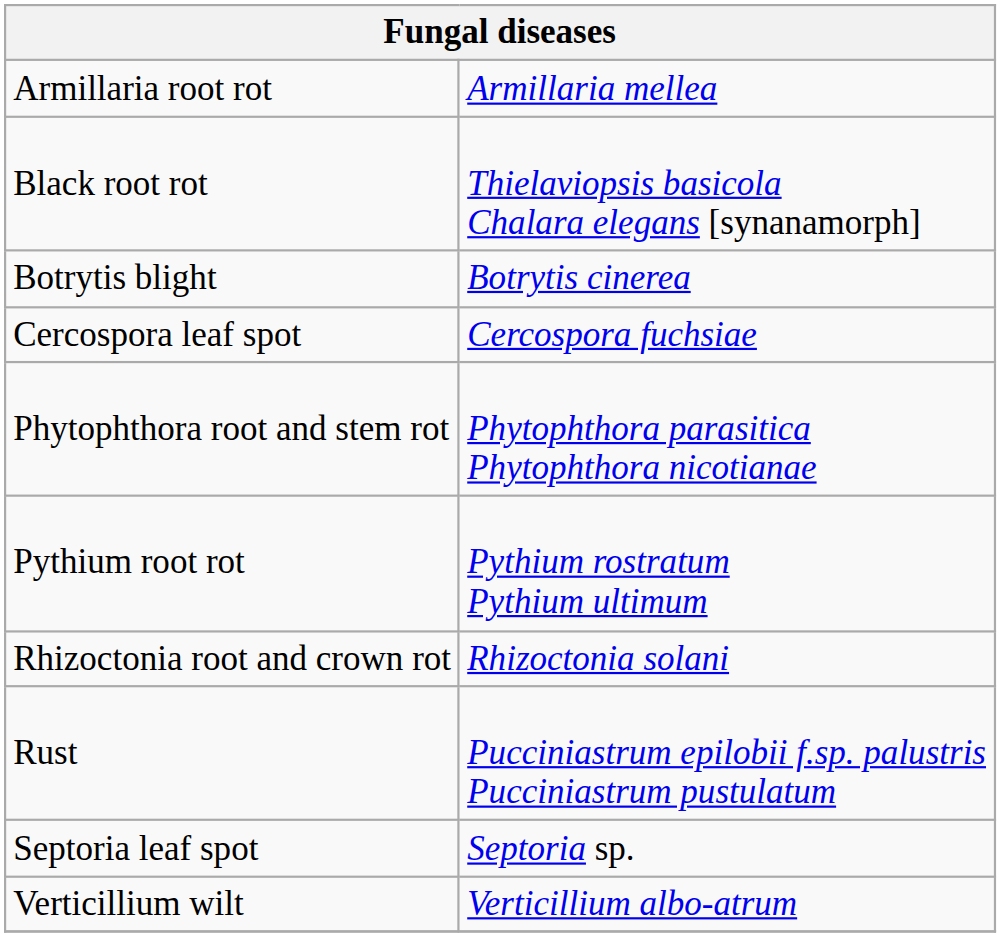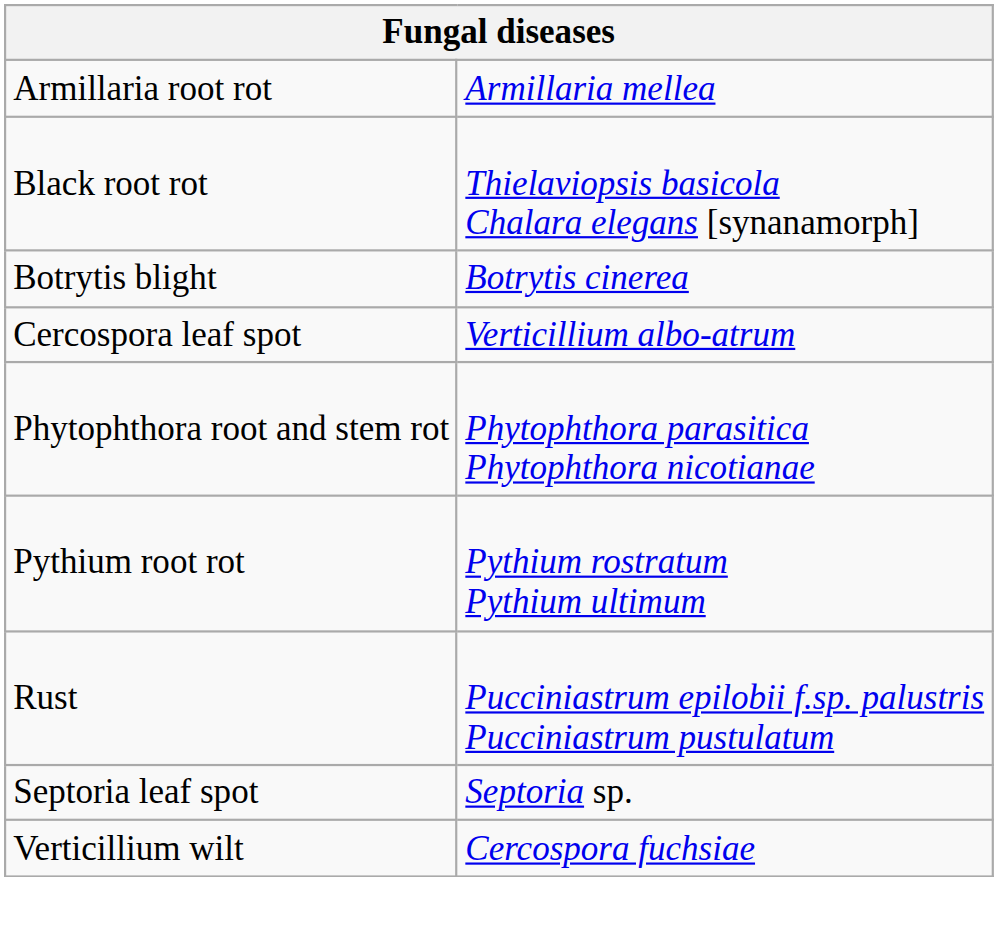Cercospora leaf spot | column 2: Cercospora fuchsiae -> Verticillium albo-atrum
- row: Rhizoctonia root and crown rot | Rhizoctonia solani
Verticillium wilt | column 2: Verticillium albo-atrum -> Cercospora fuchsiae
